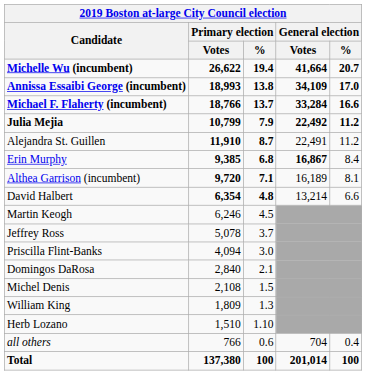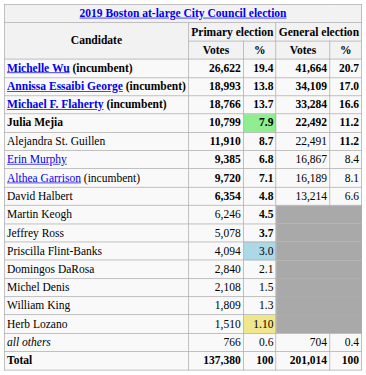Julia Mejia | Primary election / %: no background -> lightgreen background
Alejandra St. Guillen | General election / %: normal -> bold
Erin Murphy | General election / Votes: bold -> normal
Martin Keogh | Primary election / %: normal -> bold
Jeffrey Ross | Primary election / %: normal -> bold
Priscilla Flint-Banks | Primary election / %: no background -> lightblue background
Herb Lozano | Primary election / %: no background -> khaki background
